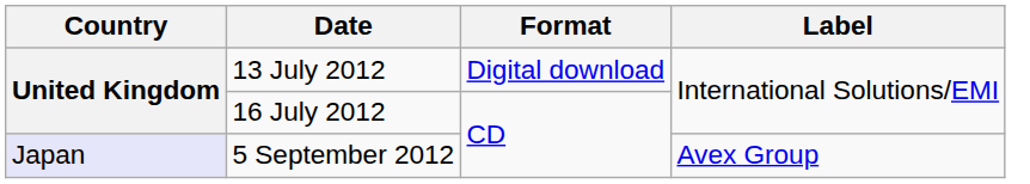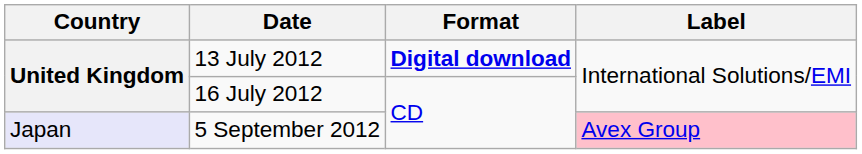13 July 2012 | Format: normal -> bold
5 September 2012 | Label: no background -> pink background
